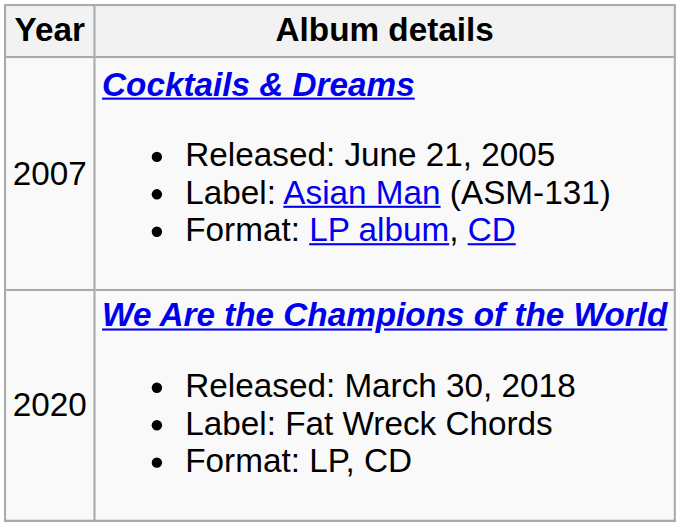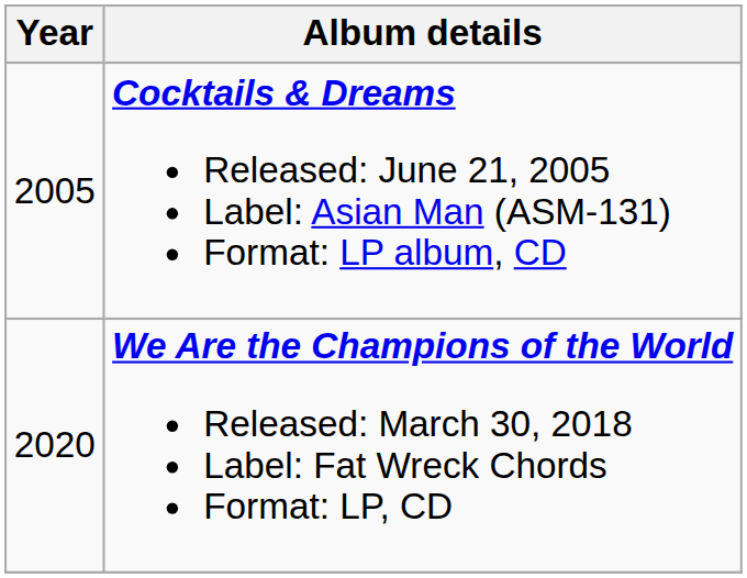row 2 | Year: 2007 -> 2005
